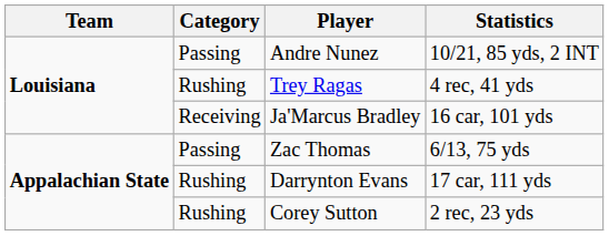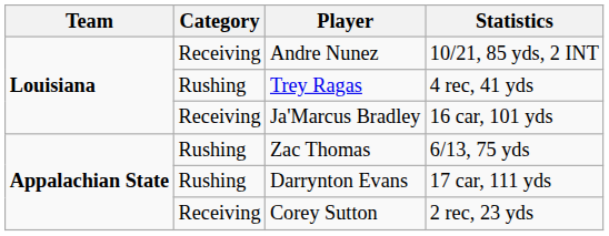Andre Nunez | Category: Passing -> Receiving
Zac Thomas | Category: Passing -> Rushing
Corey Sutton | Category: Rushing -> Receiving
